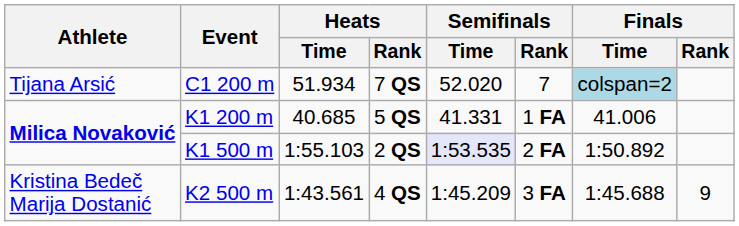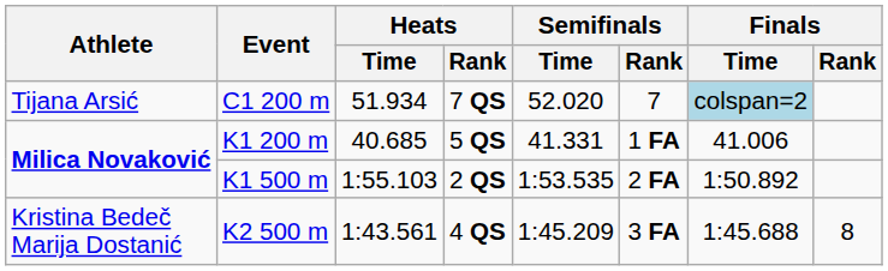K1 500 m | Semifinals / Time: lavender background -> no background
K2 500 m | Finals / Rank: 9 -> 8
